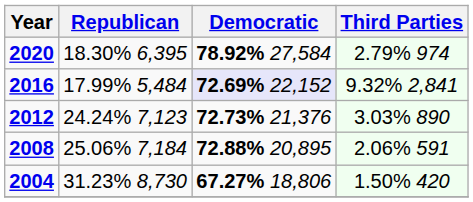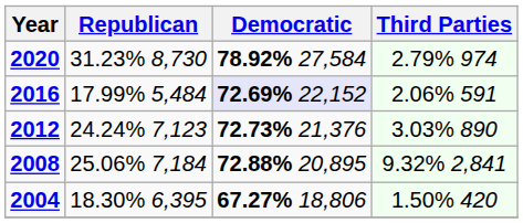2020 | Republican: 18.30% 6,395 -> 31.23% 8,730
2016 | Third Parties: 9.32% 2,841 -> 2.06% 591
2008 | Third Parties: 2.06% 591 -> 9.32% 2,841
2004 | Republican: 31.23% 8,730 -> 18.30% 6,395
